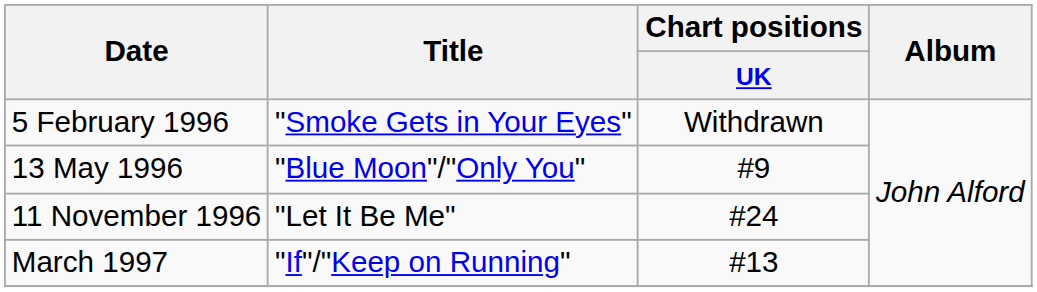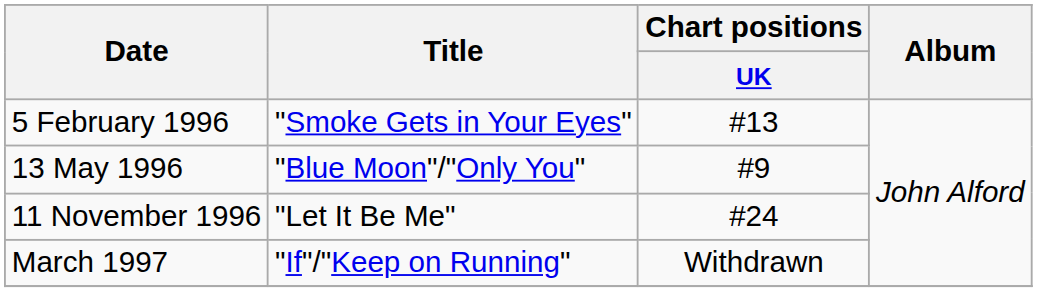5 February 1996 | Chart positions / UK: Withdrawn -> #13
March 1997 | Chart positions / UK: #13 -> Withdrawn
